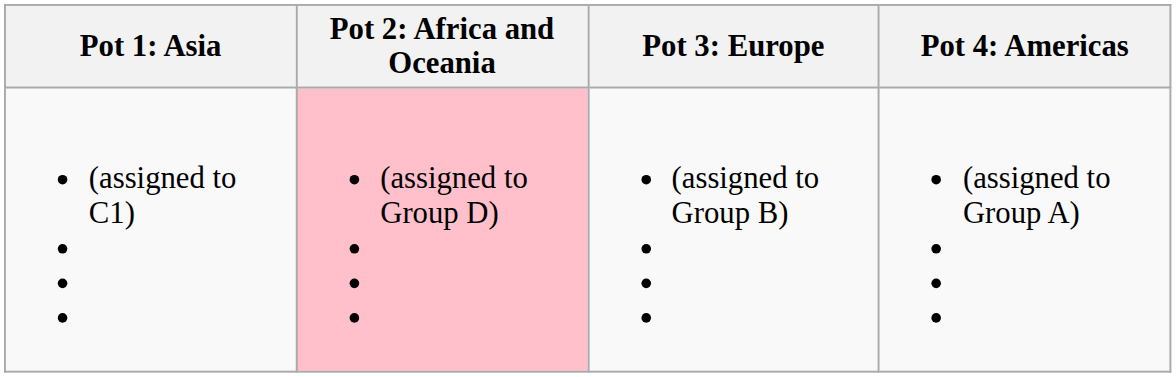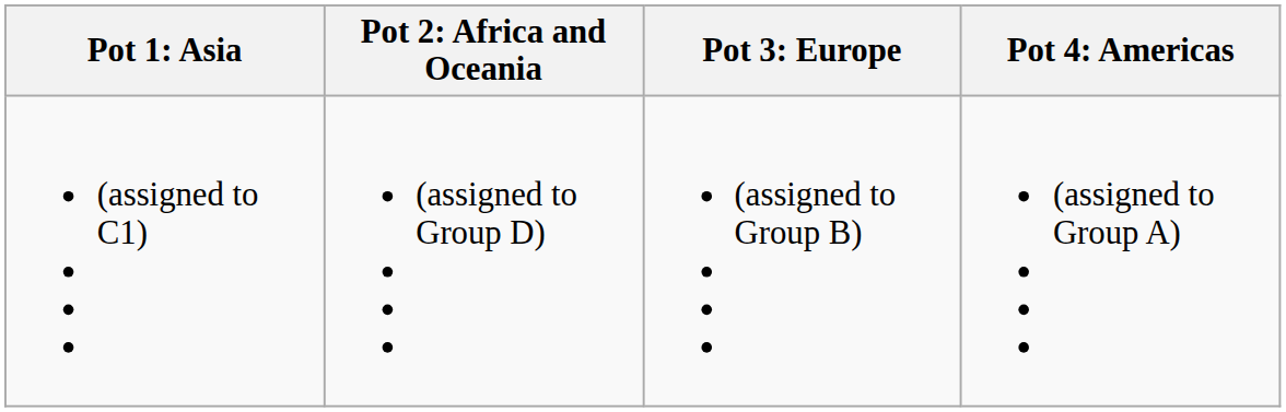(assigned to C1) | column 2: pink background -> no background
